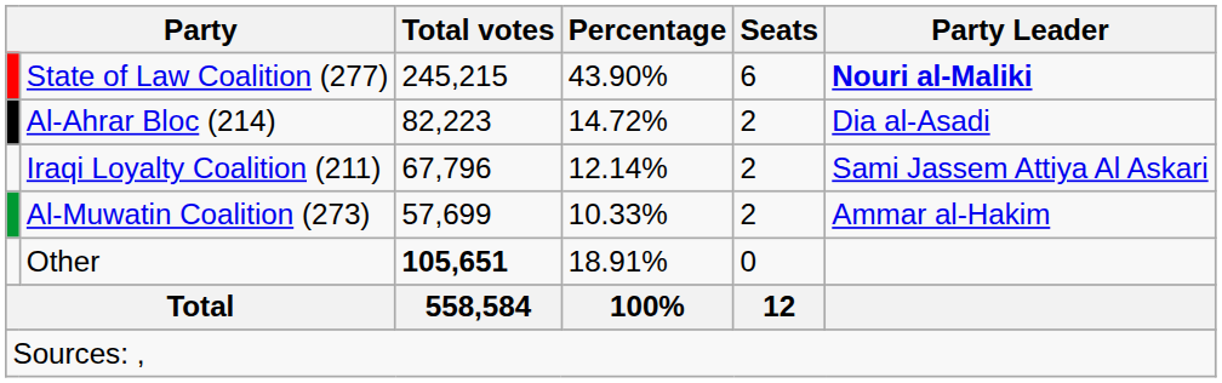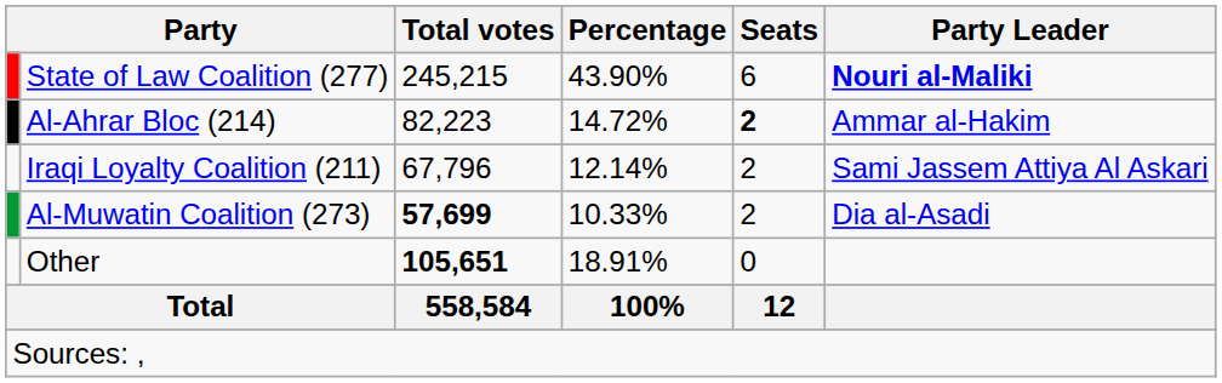Al-Ahrar Bloc (214) | Seats: normal -> bold
Al-Ahrar Bloc (214) | Party Leader: Dia al-Asadi -> Ammar al-Hakim
Al-Muwatin Coalition (273) | Total votes: normal -> bold
Al-Muwatin Coalition (273) | Party Leader: Ammar al-Hakim -> Dia al-Asadi
